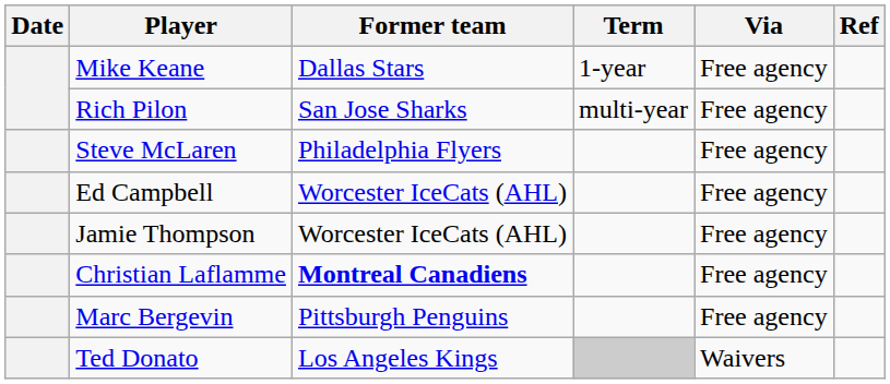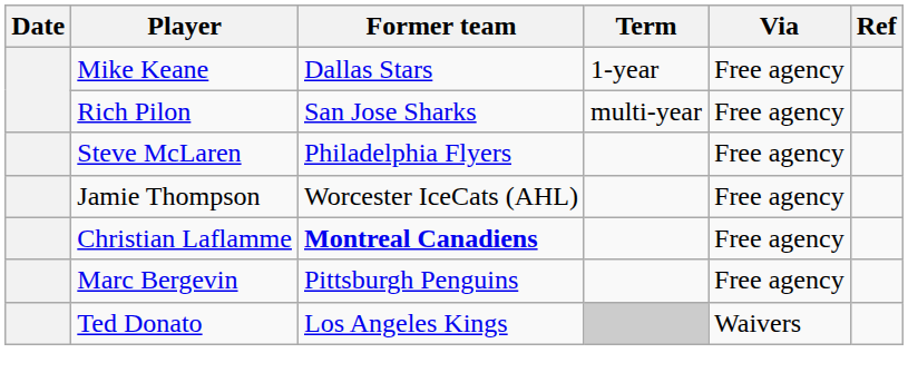- row: Ed Campbell | Worcester IceCats (AHL) | Free agency
